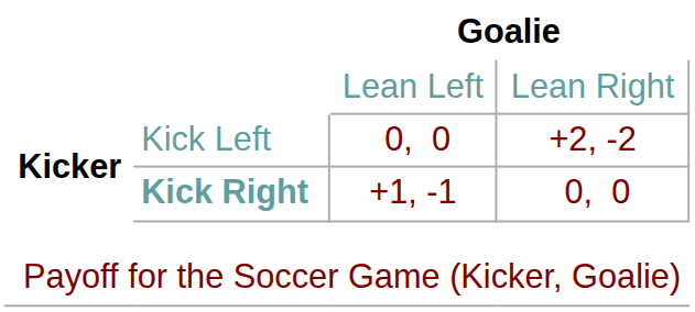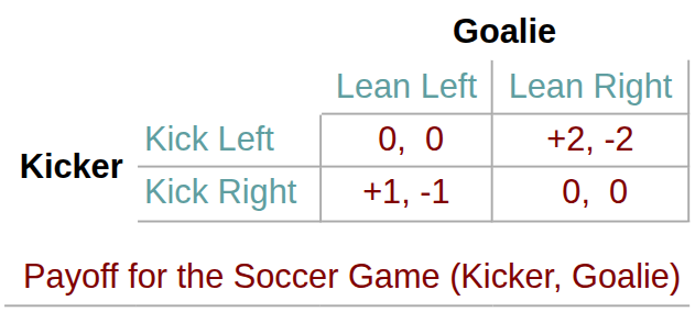+1, -1 | column 2: bold -> normal
